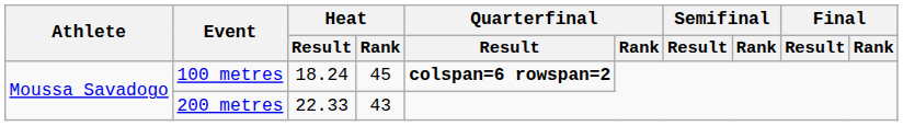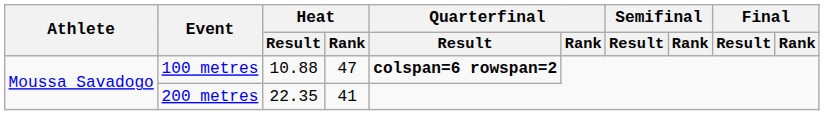100 metres | Heat / Result: 18.24 -> 10.88
100 metres | Heat / Rank: 45 -> 47
200 metres | Heat / Result: 22.33 -> 22.35
200 metres | Heat / Rank: 43 -> 41
